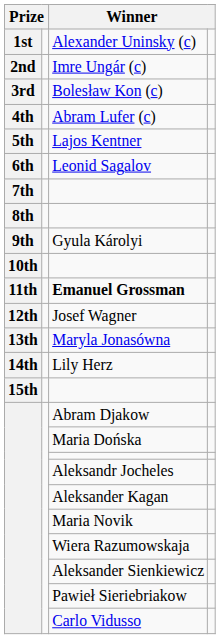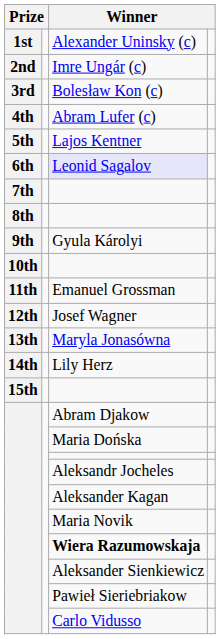Leonid Sagalov | column 3: no background -> lavender background
Emanuel Grossman | column 3: bold -> normal
Wiera Razumowskaja | column 3: normal -> bold
